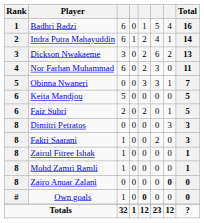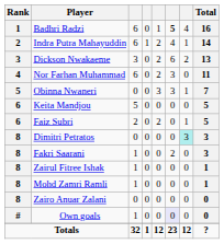Badhri Radzi | column 6: normal -> bold
Dimitri Petratos | column 7: no background -> paleturquoise background
Zairo Anuar Zalani | column 7: bold -> normal
Own goals | column 5: bold -> normal
Own goals | column 6: no background -> lavender background
